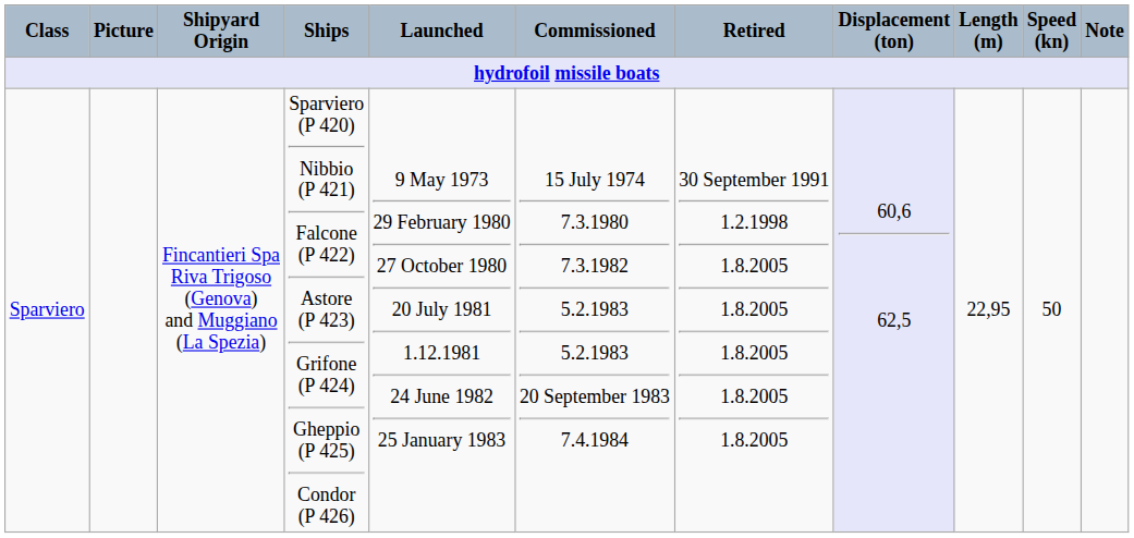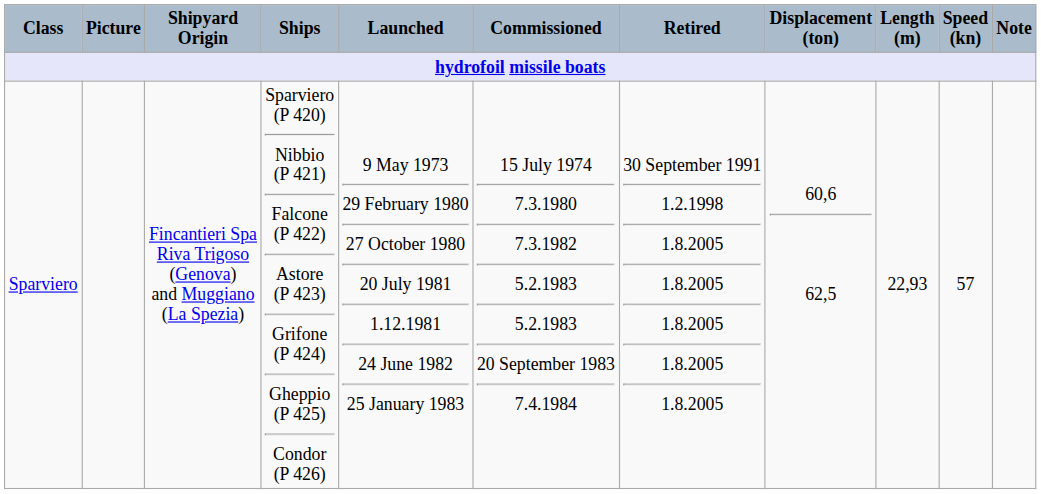Sparviero | Displacement (ton): lavender background -> no background
Sparviero | Length (m): 22,95 -> 22,93
Sparviero | Speed (kn): 50 -> 57
